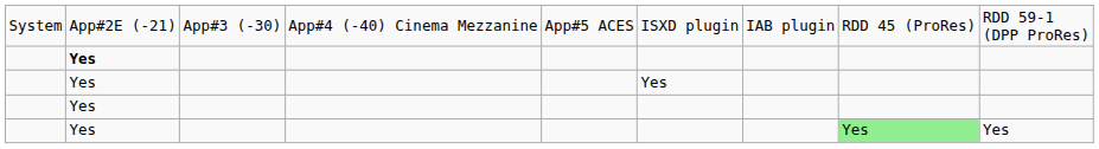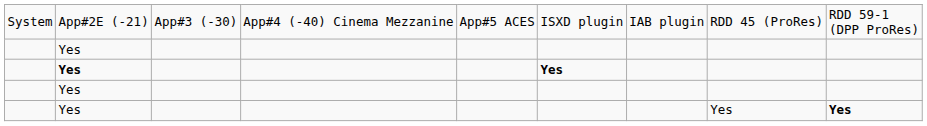row 2 | column 2: bold -> normal
row 3 | column 2: normal -> bold
row 3 | column 6: normal -> bold
row 5 | column 8: lightgreen background -> no background
row 5 | column 9: normal -> bold
